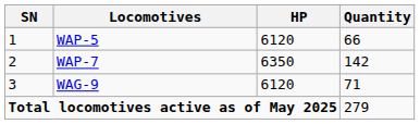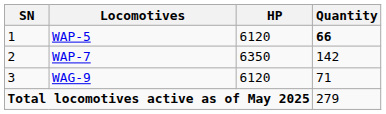WAP-5 | Quantity: normal -> bold
